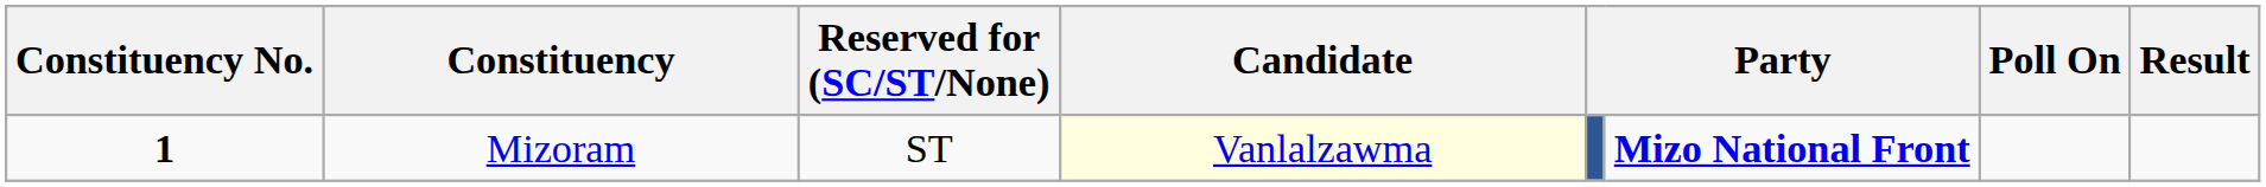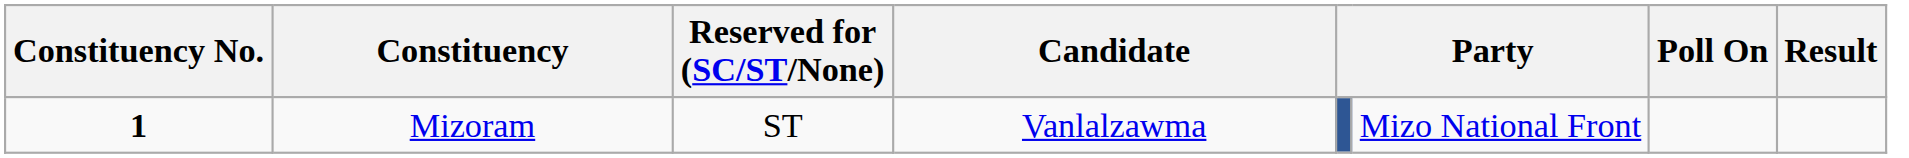Mizoram | Candidate: lightyellow background -> no background
Mizoram | column 6: bold -> normal
